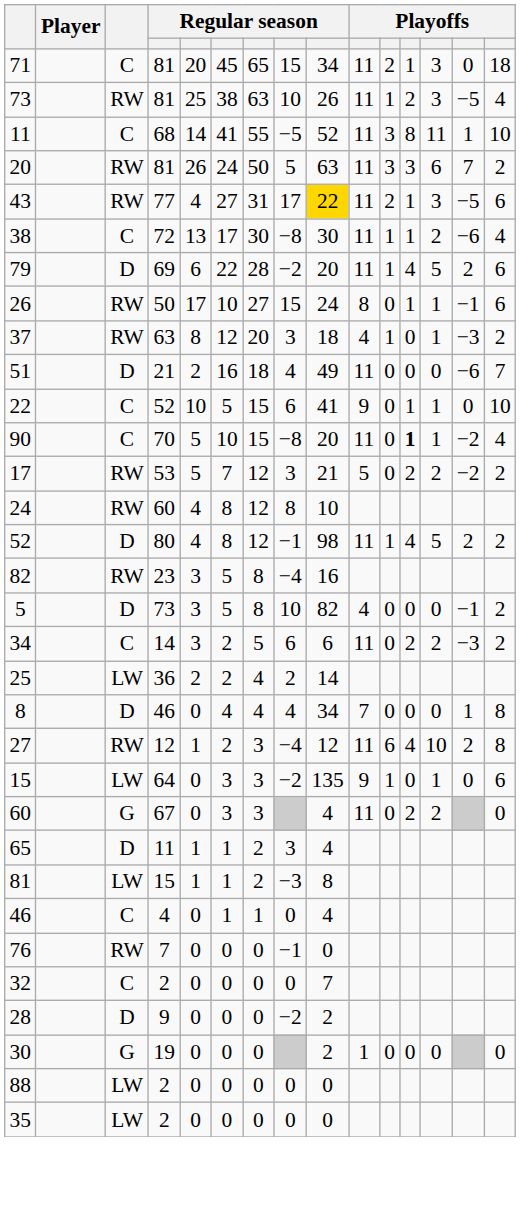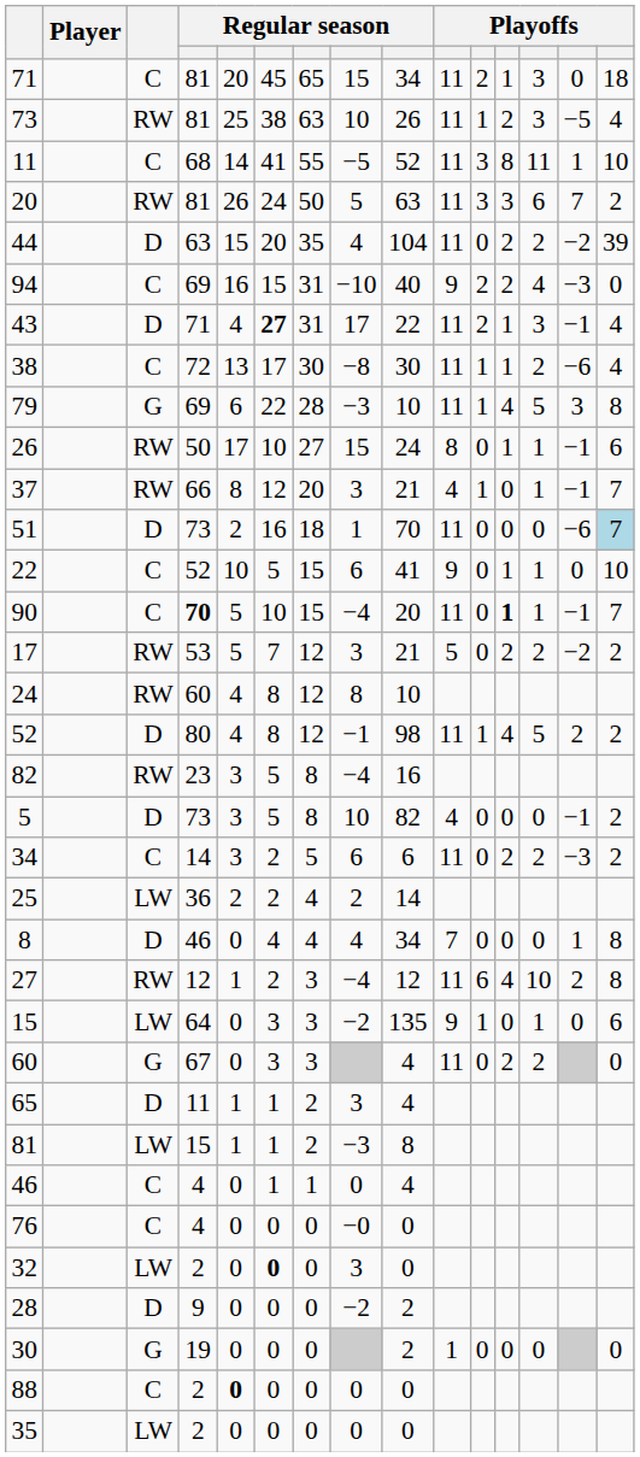+ row: 44 | D | 63 | 15 | 20 | 35 | 4 | 104 | 11 | 0 | 2 | 2 | −2 | 39
+ row: 94 | C | 69 | 16 | 15 | 31 | −10 | 40 | 9 | 2 | 2 | 4 | −3 | 0
43 | column 3: RW -> D
43 | column 4: 77 -> 71
43 | column 6: normal -> bold
43 | column 9: gold background -> no background
43 | column 14: −5 -> −1
43 | column 15: 6 -> 4
79 | column 3: D -> G
79 | column 8: −2 -> −3
79 | column 9: 20 -> 10
79 | column 14: 2 -> 3
79 | column 15: 6 -> 8
37 | column 4: 63 -> 66
37 | column 9: 18 -> 21
37 | column 14: −3 -> −1
37 | column 15: 2 -> 7
51 | column 4: 21 -> 73
51 | column 8: 4 -> 1
51 | column 9: 49 -> 70
51 | column 15: no background -> lightblue background
90 | column 4: normal -> bold
90 | column 8: −8 -> −4
90 | column 14: −2 -> −1
90 | column 15: 4 -> 7
76 | column 3: RW -> C
76 | column 4: 7 -> 4
76 | column 8: −1 -> −0
32 | column 3: C -> LW
32 | column 6: normal -> bold
32 | column 8: 0 -> 3
32 | column 9: 7 -> 0
88 | column 3: LW -> C
88 | column 5: normal -> bold
